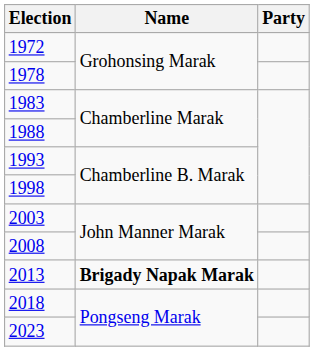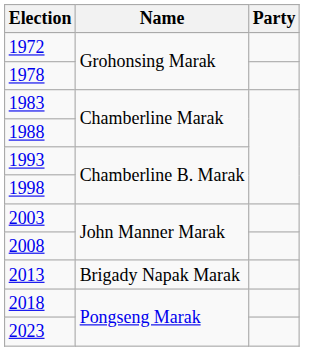2013 | Name: bold -> normal
